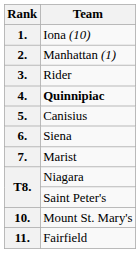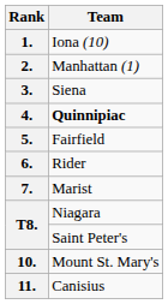row 4 | Team: Rider -> Siena
row 6 | Team: Canisius -> Fairfield
row 7 | Team: Siena -> Rider
row 12 | Team: Fairfield -> Canisius
